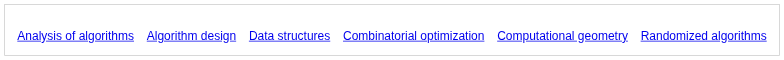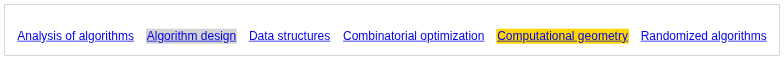Analysis of algorithms | column 2: no background -> lightgrey background
Analysis of algorithms | column 5: no background -> gold background
